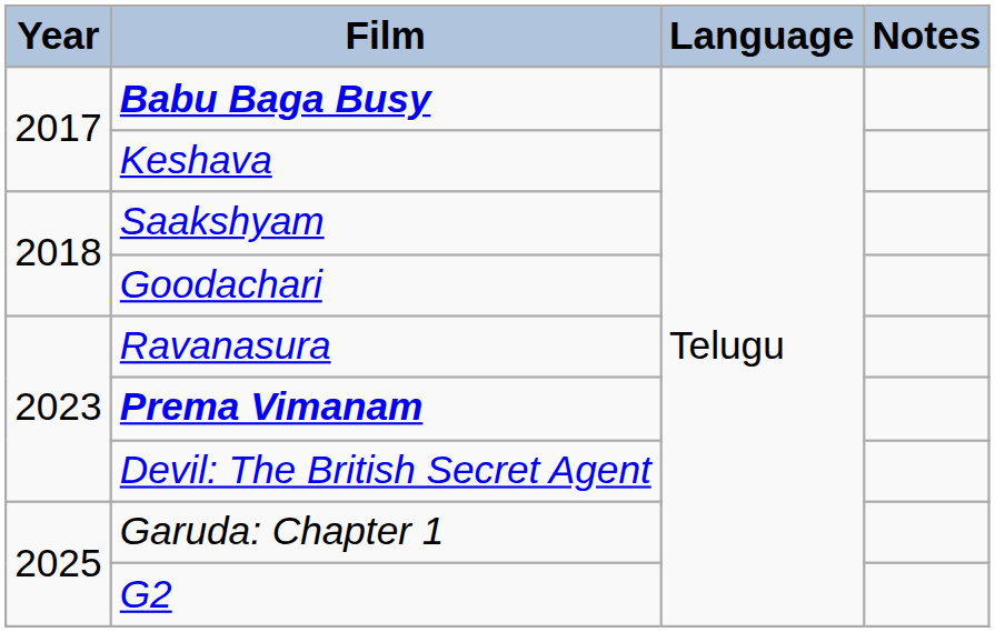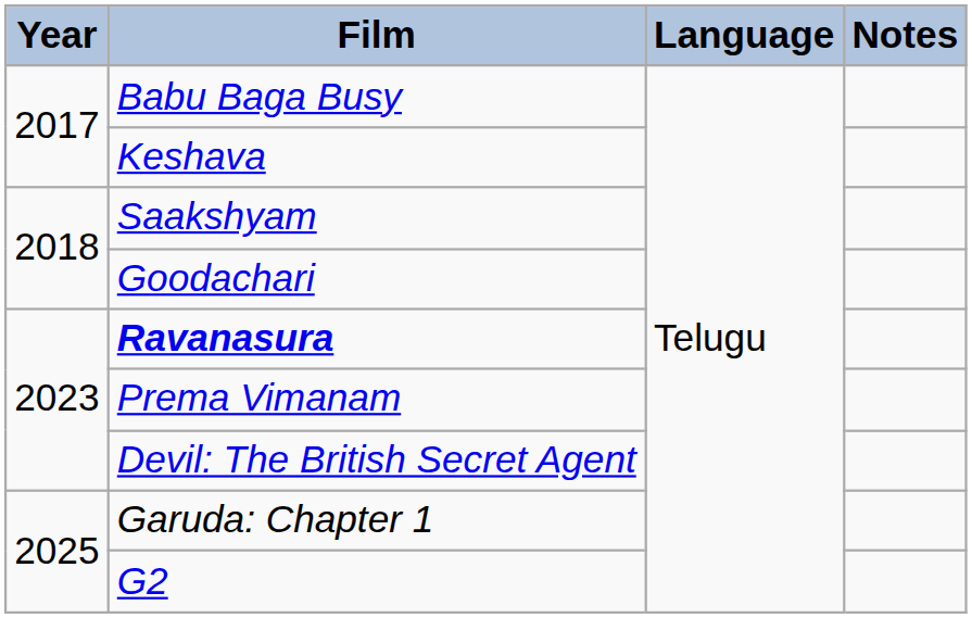Babu Baga Busy | Film: bold -> normal
Ravanasura | Film: normal -> bold
Prema Vimanam | Film: bold -> normal
